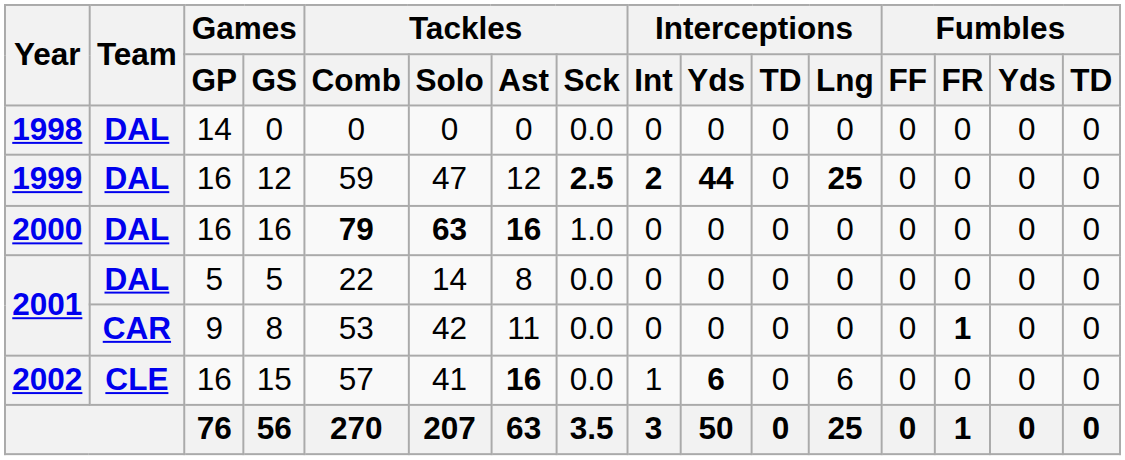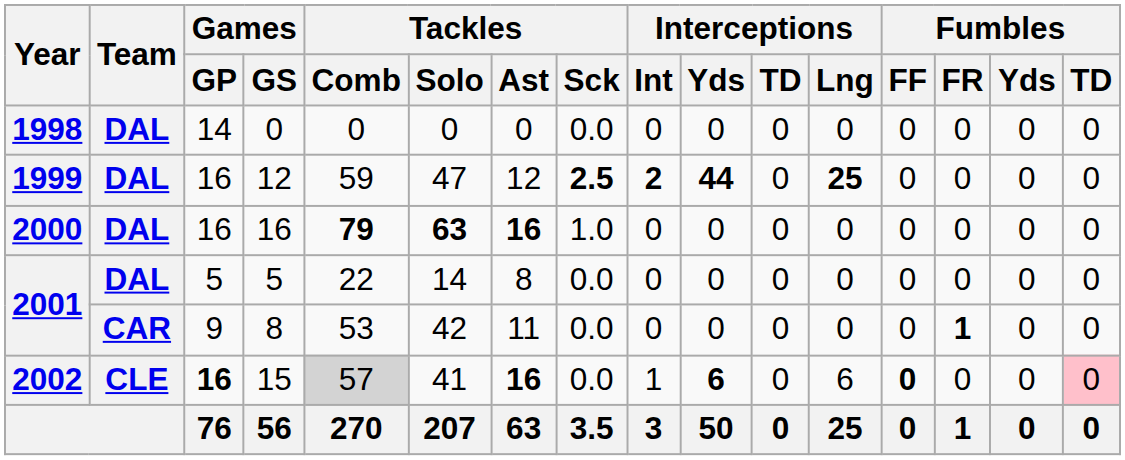15 | Games / GP: normal -> bold
15 | Tackles / Comb: no background -> lightgrey background
15 | Fumbles / FF: normal -> bold
15 | Fumbles / TD: no background -> pink background
